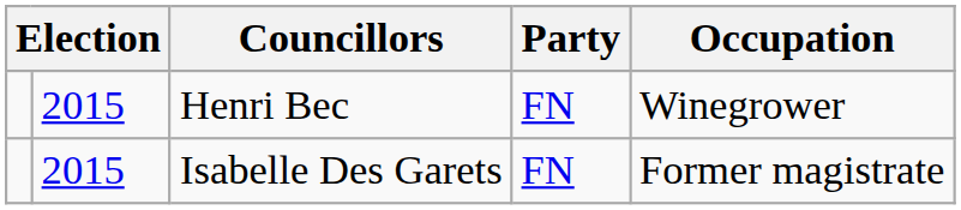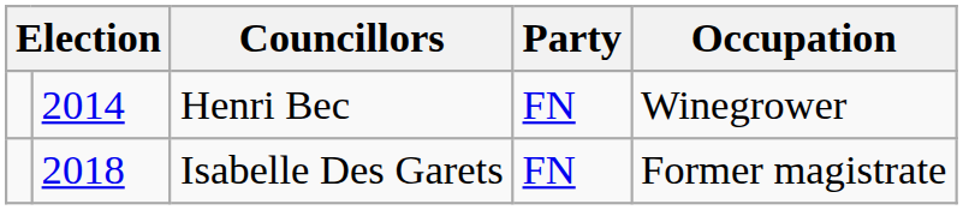Henri Bec | column 2: 2015 -> 2014
Isabelle Des Garets | column 2: 2015 -> 2018
